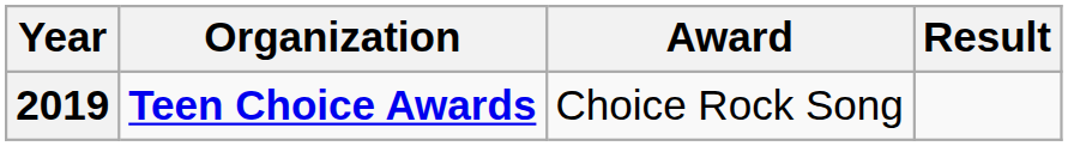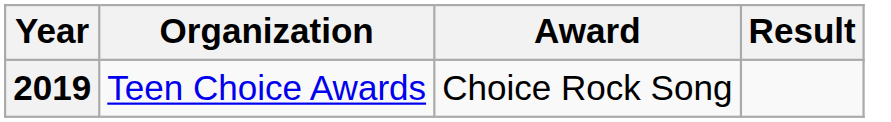2019 | Organization: bold -> normal
